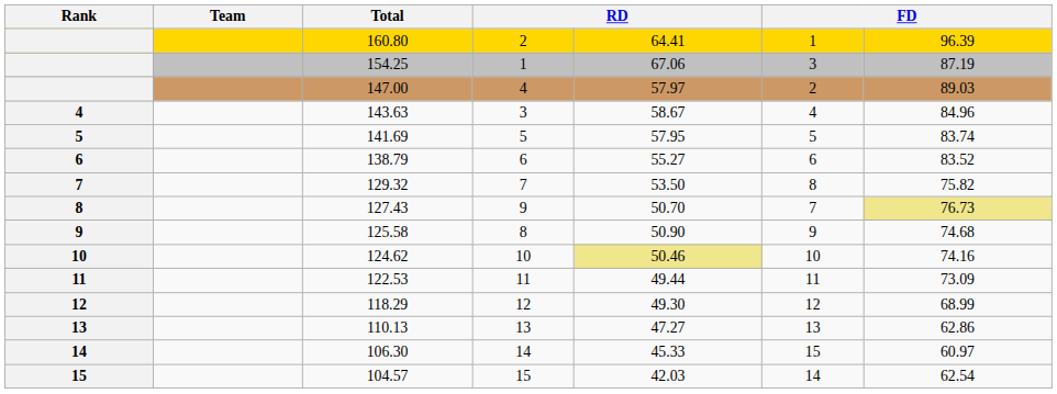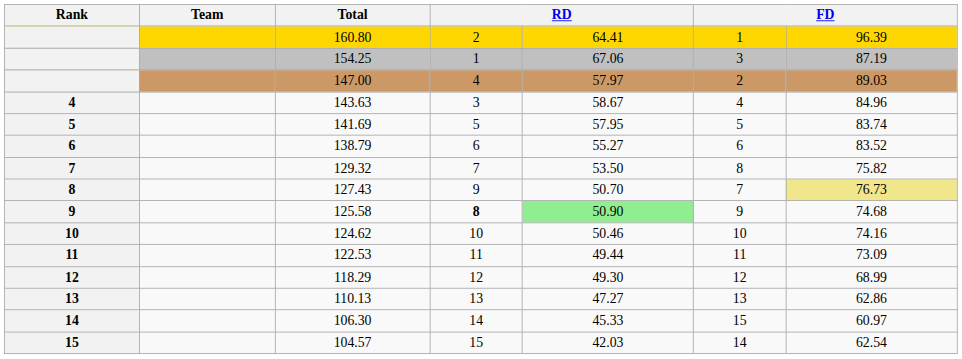125.58 | column 4: normal -> bold
125.58 | column 5: no background -> lightgreen background
124.62 | column 5: khaki background -> no background
